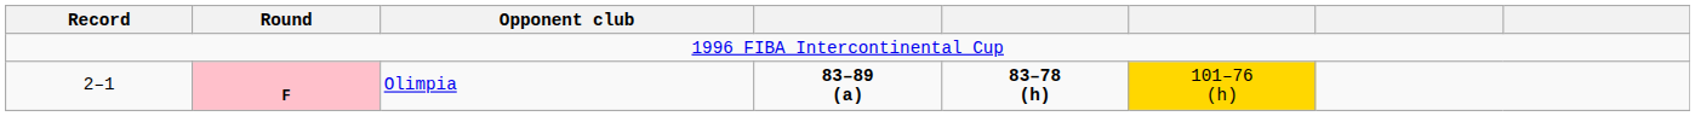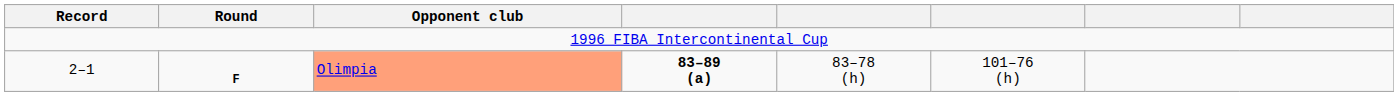2–1 | Round: pink background -> no background
2–1 | Opponent club: no background -> lightsalmon background
2–1 | column 5: bold -> normal
2–1 | column 6: gold background -> no background
